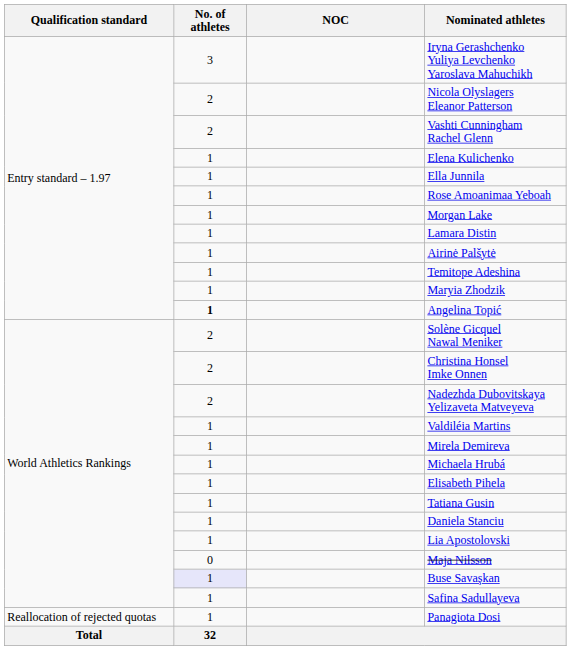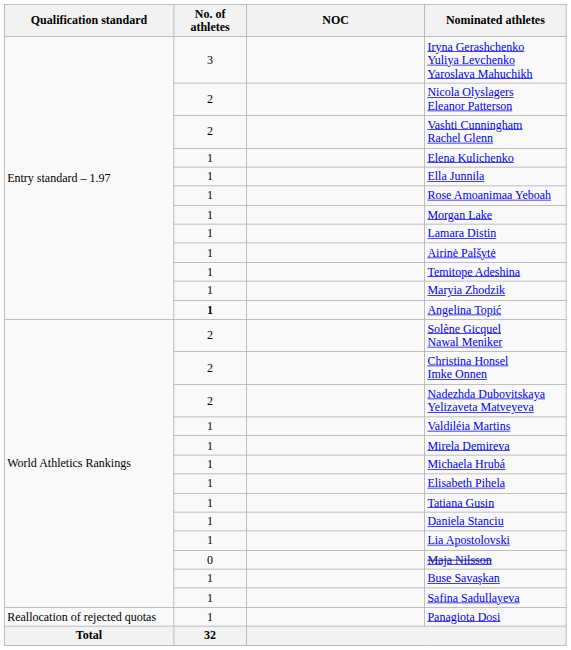Buse Savaşkan | No. of athletes: lavender background -> no background
